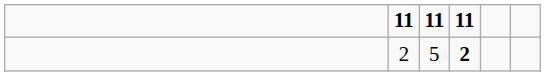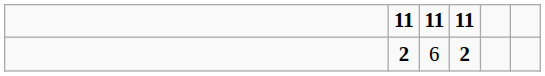row 2 | column 2: normal -> bold
row 2 | column 3: 5 -> 6
